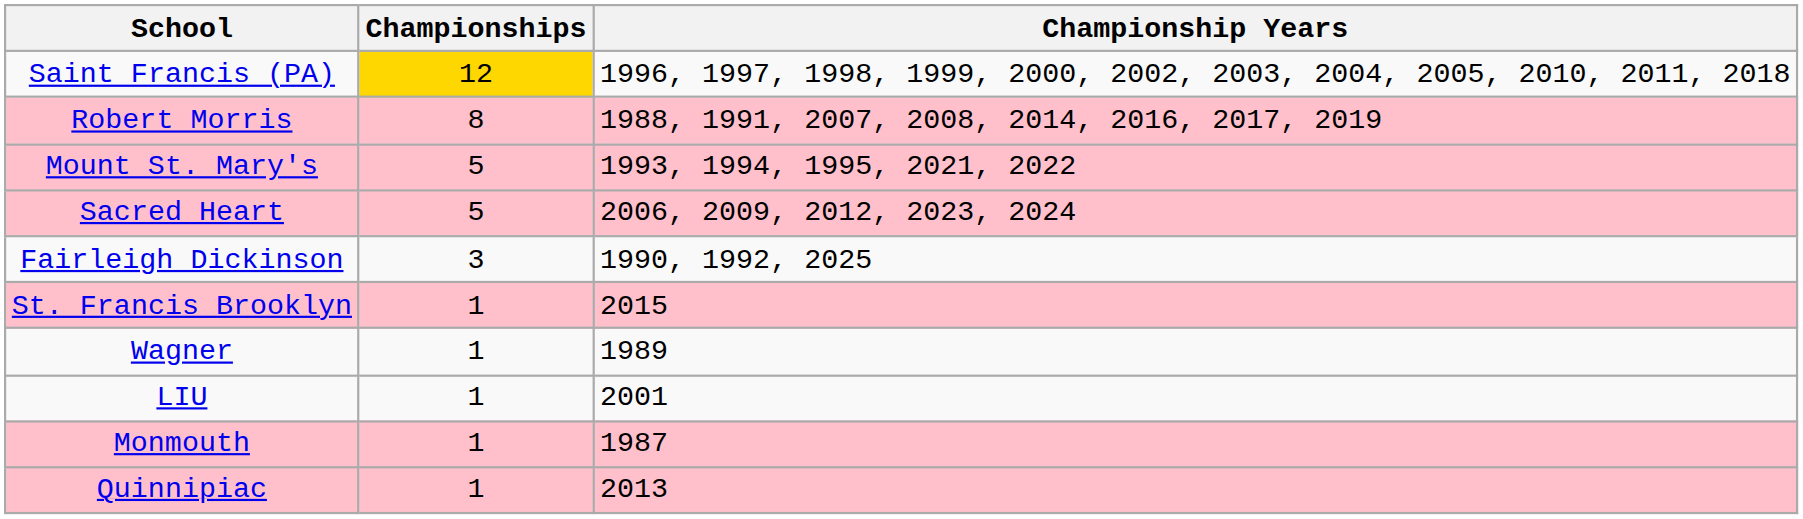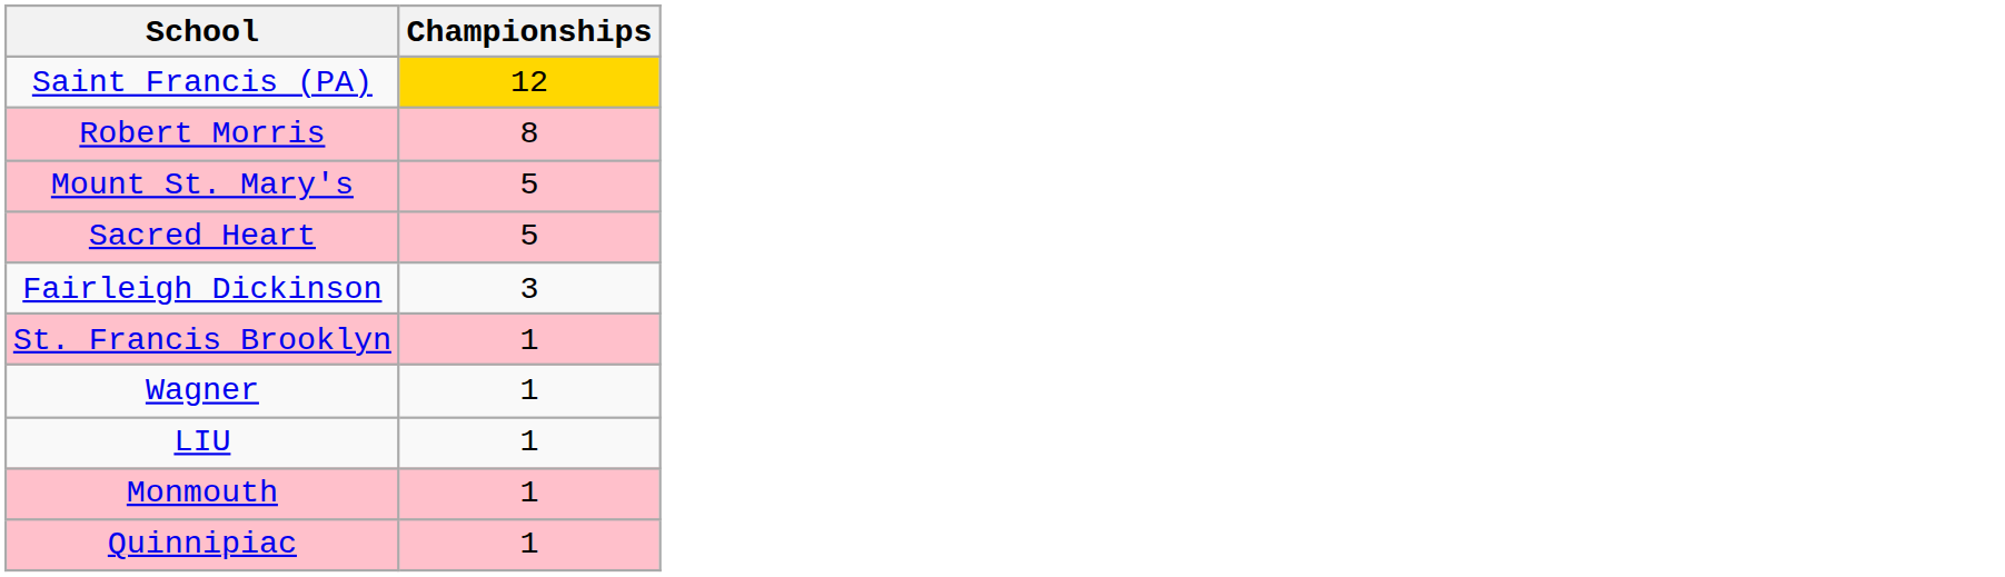- column: Championship Years | 1996, 1997, 1998, 1999, 2000, 2002, 2003, 2004, 2005, 2010, 2011, 2018 | 1988, 1991, 2007, 2008, 2014, 2016, 2017, 2019 | 1993, 1994, 1995, 2021, 2022 | 2006, 2009, 2012, 2023, 2024 | 1990, 1992, 2025 | 2015 | 1989 | 2001 | 1987 | 2013
